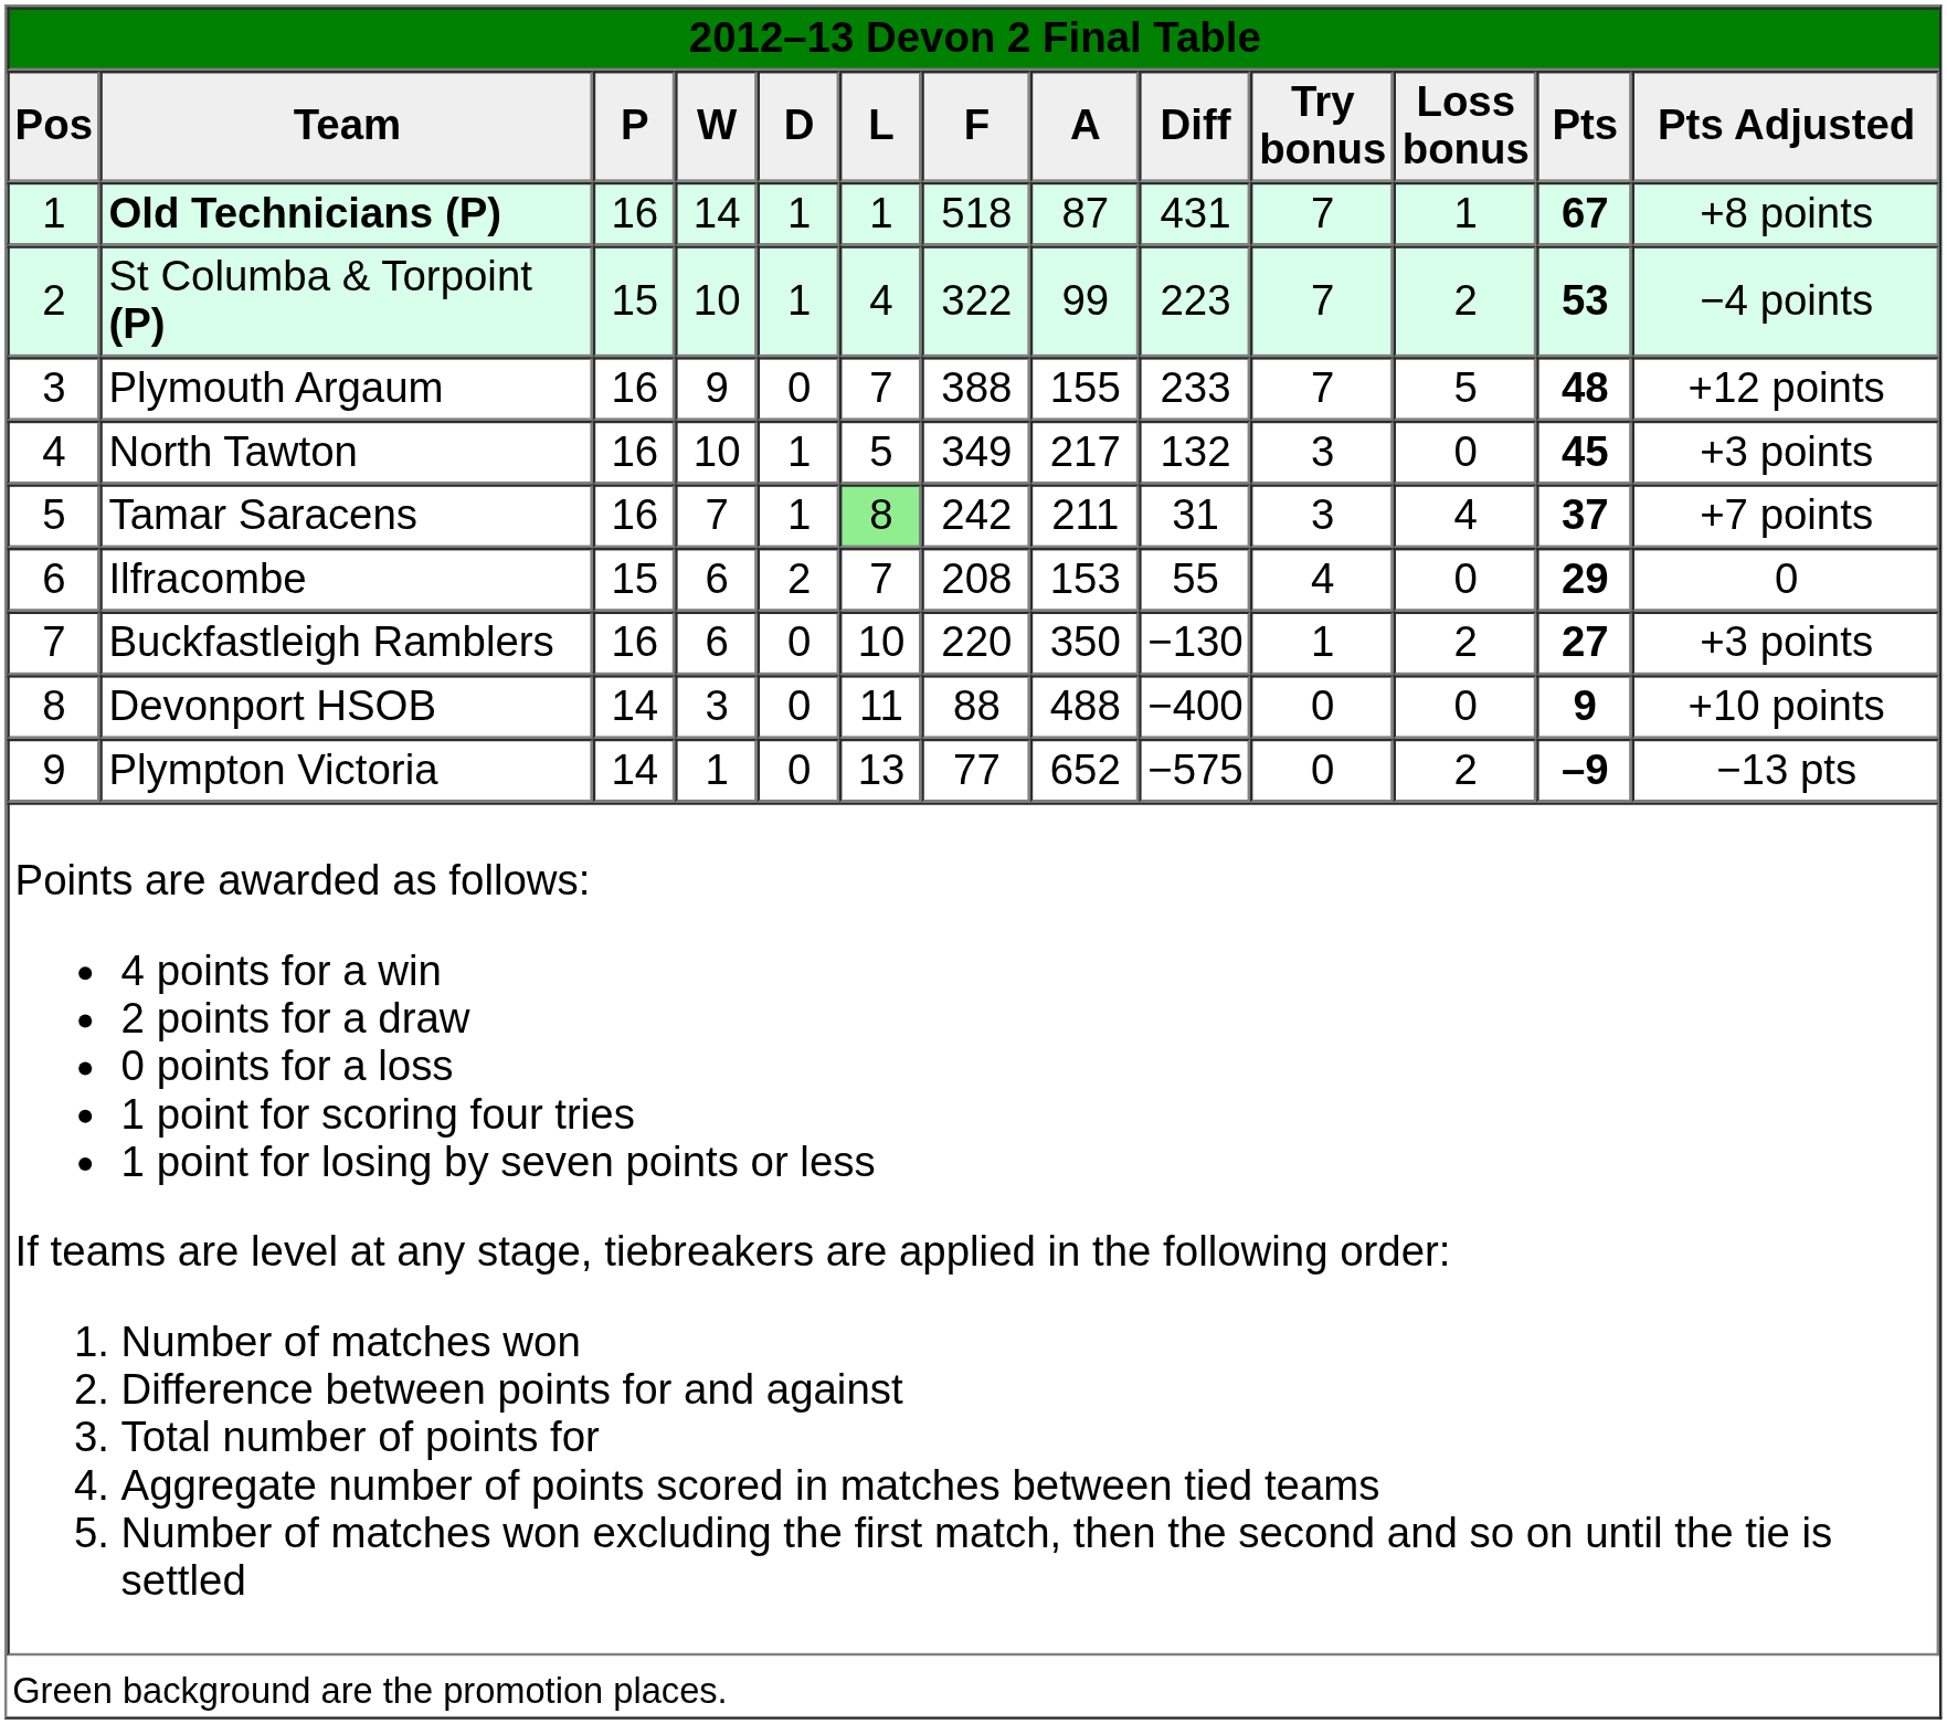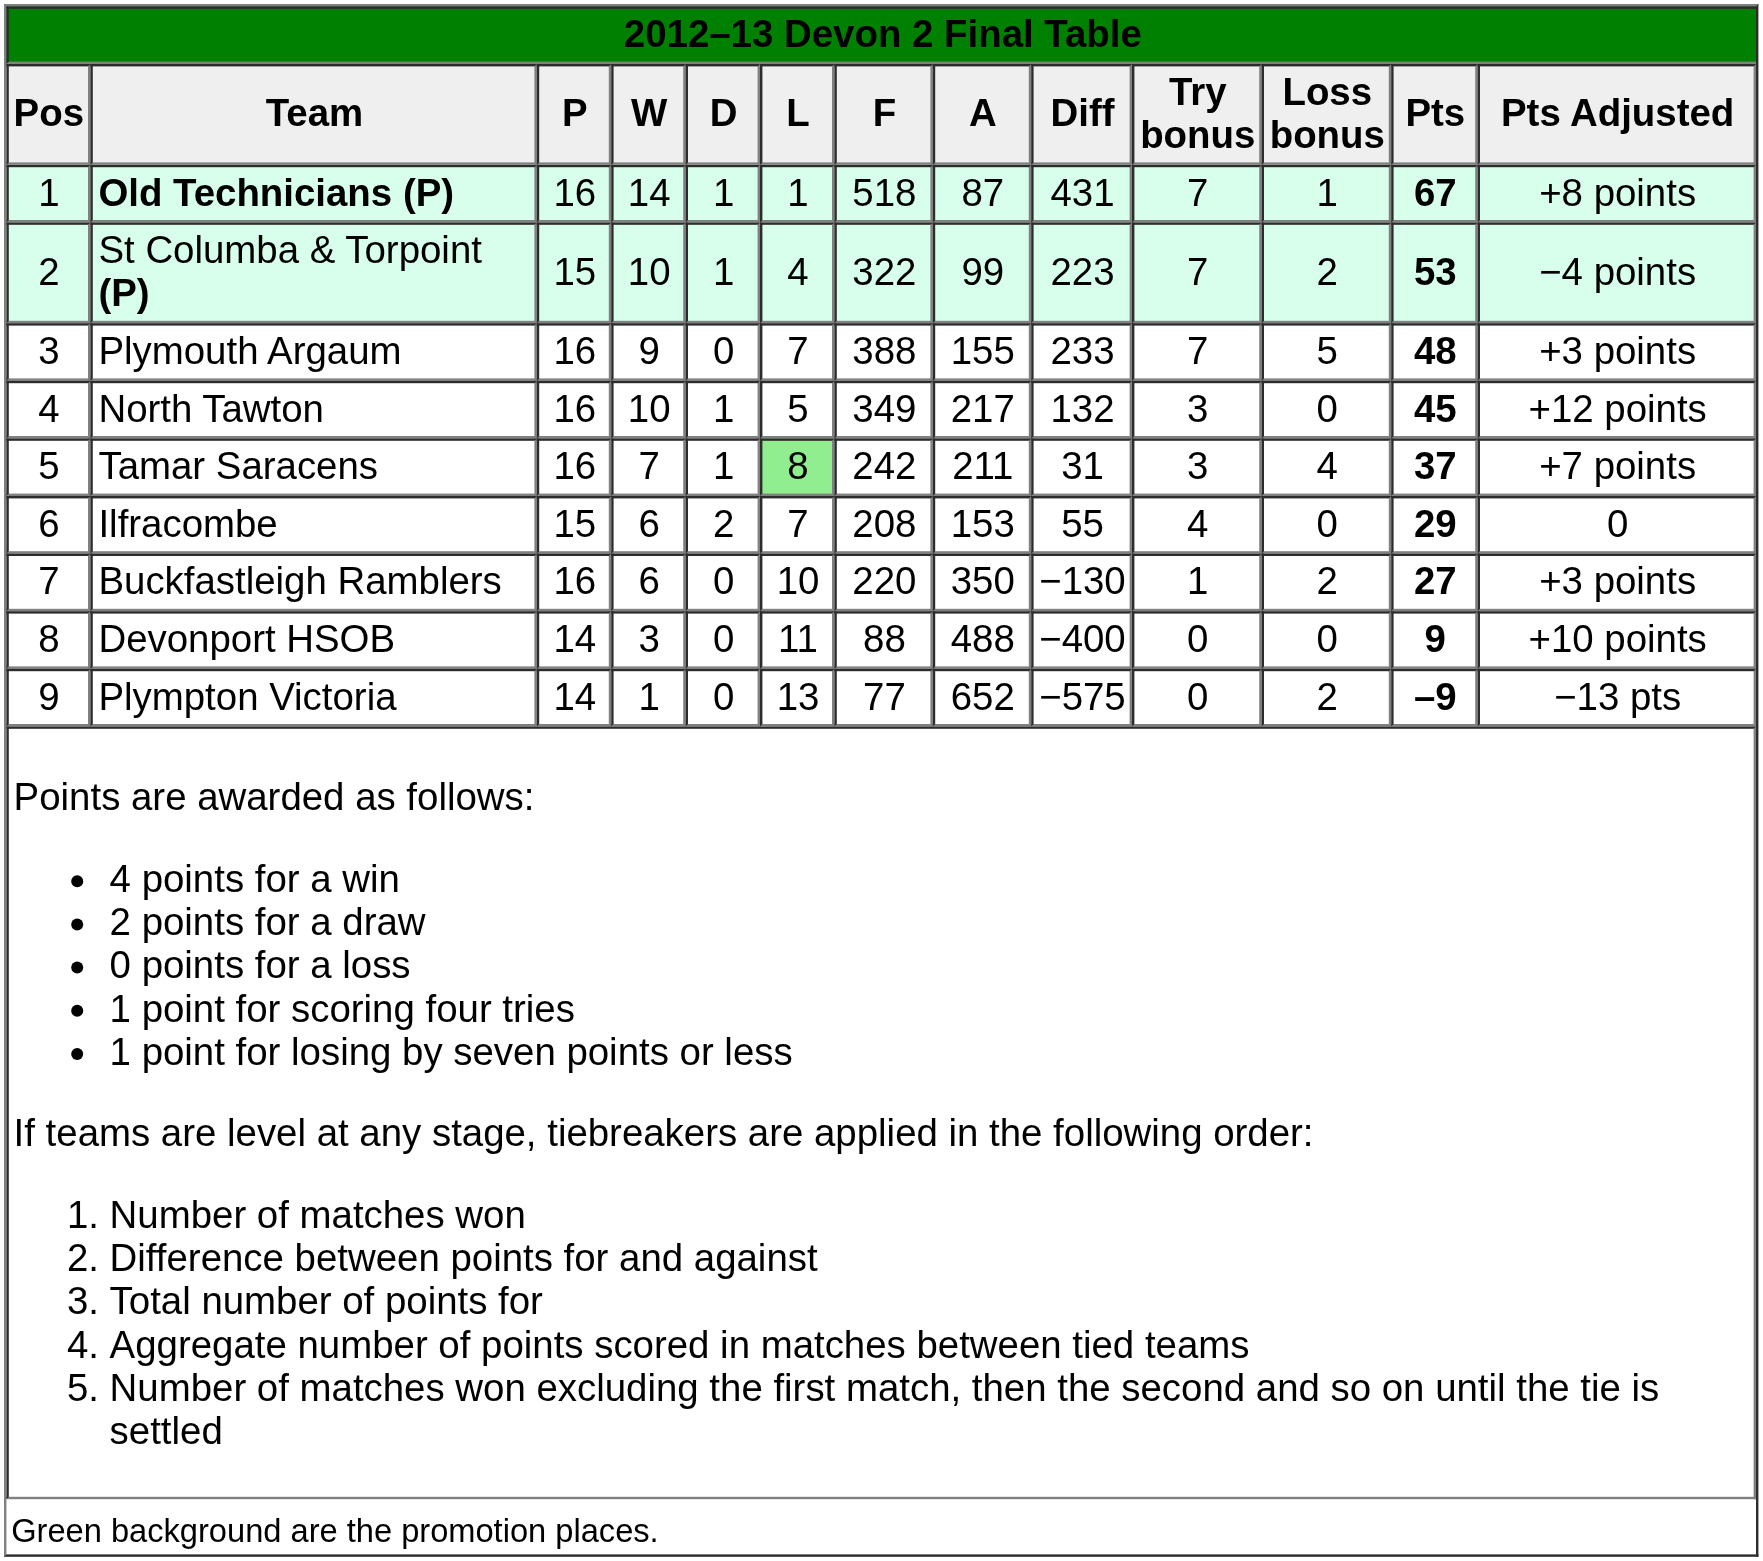Plymouth Argaum | Pts Adjusted: +12 points -> +3 points
North Tawton | Pts Adjusted: +3 points -> +12 points
